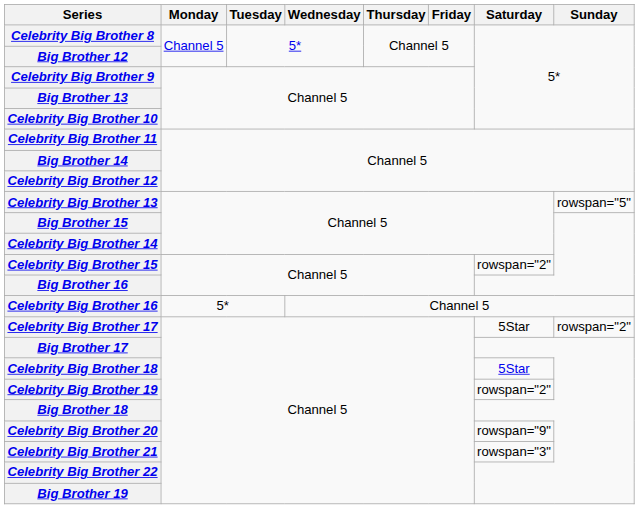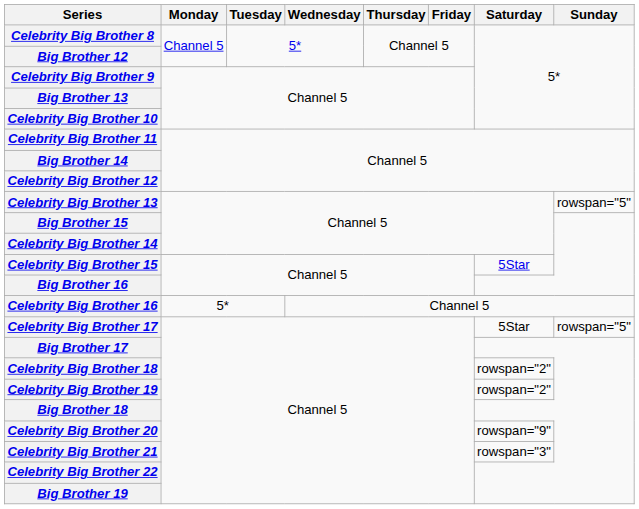Celebrity Big Brother 15 | Saturday: rowspan="2" -> 5Star
Celebrity Big Brother 17 | Sunday: rowspan="2" -> rowspan="5"
Celebrity Big Brother 18 | Saturday: 5Star -> rowspan="2"
